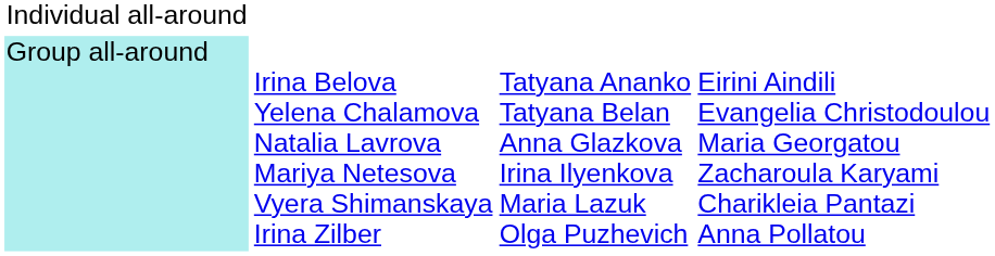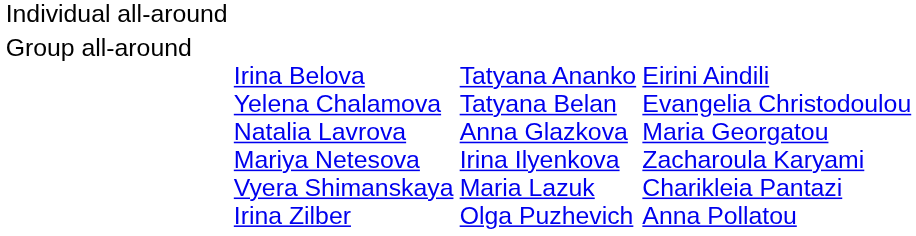row 2 | column 1: paleturquoise background -> no background
